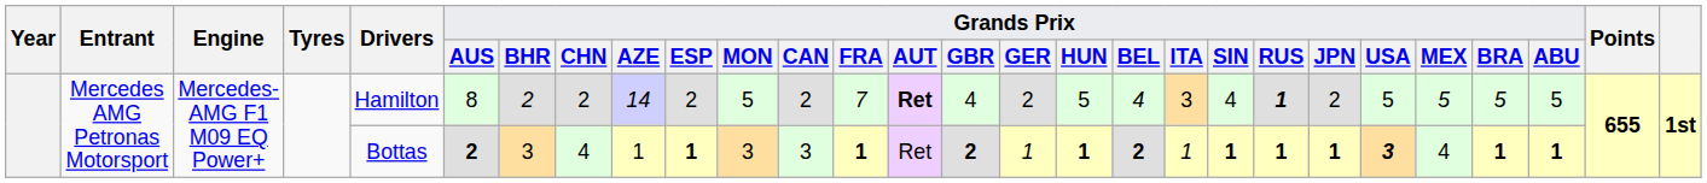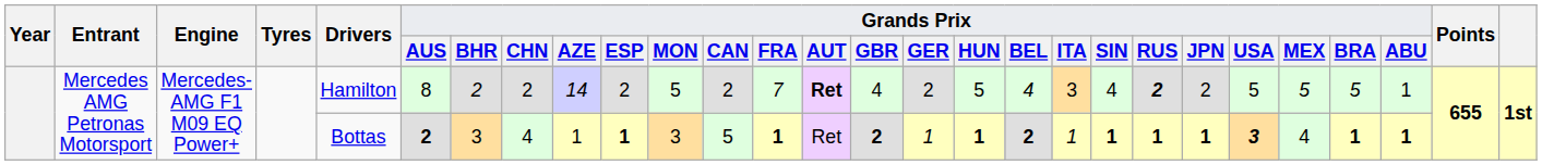row 3 | Grands Prix / RUS: 1 -> 2
row 3 | Grands Prix / ABU: 5 -> 1
row 4 | Grands Prix / CAN: 3 -> 5
